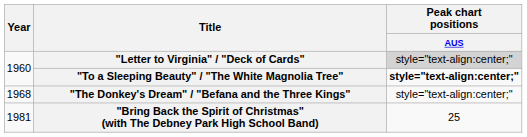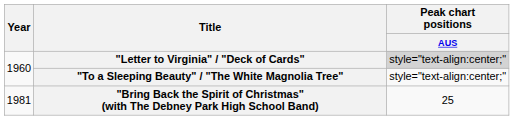"To a Sleeping Beauty" / "The White Magnolia Tree" | Peak chart positions / AUS: bold -> normal
- row: 1968 | "The Donkey's Dream" / "Befana and the Three Kings" | style="text-align:center;"
